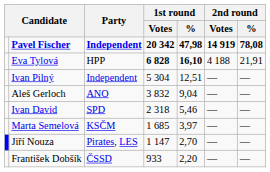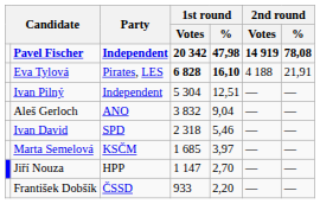Eva Tylová | Party: HPP -> Pirates, LES
Jiří Nouza | Party: Pirates, LES -> HPP
